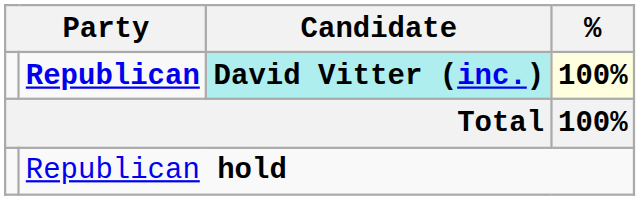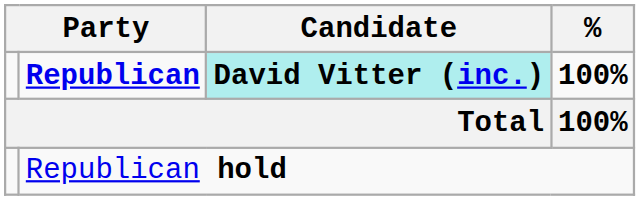Republican | %: lightyellow background -> no background
